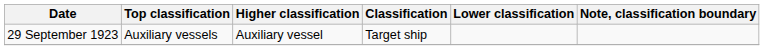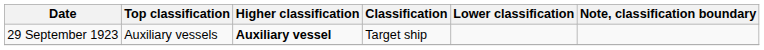29 September 1923 | Higher classification: normal -> bold
